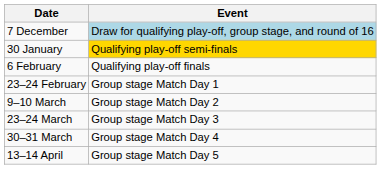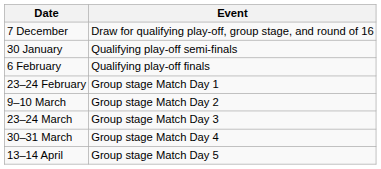7 December | Event: lightblue background -> no background
30 January | Event: gold background -> no background
